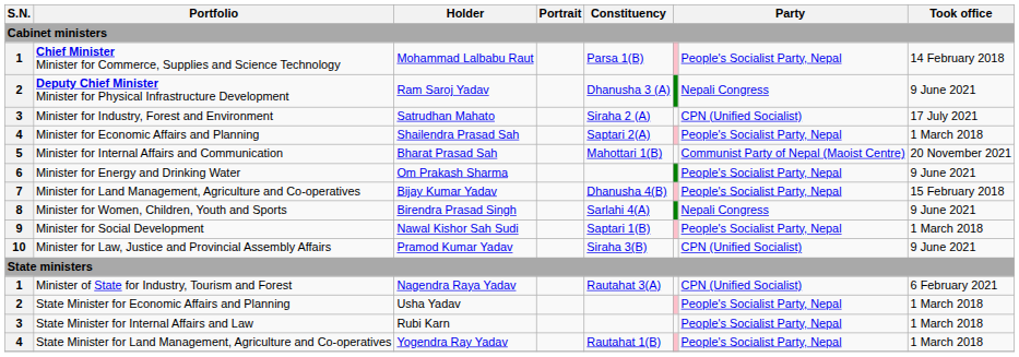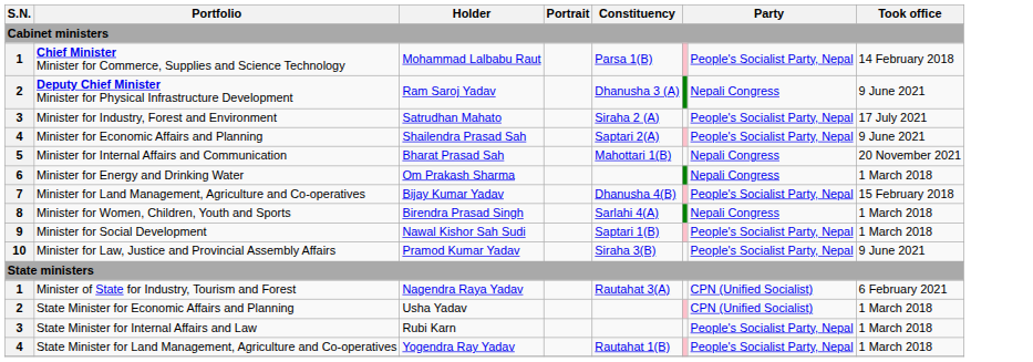Minister for Industry, Forest and Environment | column 7: CPN (Unified Socialist) -> People's Socialist Party, Nepal
Minister for Economic Affairs and Planning | Took office: 1 March 2018 -> 9 June 2021
Minister for Internal Affairs and Communication | column 7: Communist Party of Nepal (Maoist Centre) -> Nepali Congress
Minister for Energy and Drinking Water | column 7: People's Socialist Party, Nepal -> Nepali Congress
Minister for Energy and Drinking Water | Took office: 9 June 2021 -> 1 March 2018
Minister for Women, Children, Youth and Sports | Took office: 9 June 2021 -> 1 March 2018
Minister for Law, Justice and Provincial Assembly Affairs | column 7: CPN (Unified Socialist) -> People's Socialist Party, Nepal
State Minister for Economic Affairs and Planning | column 7: People's Socialist Party, Nepal -> CPN (Unified Socialist)
